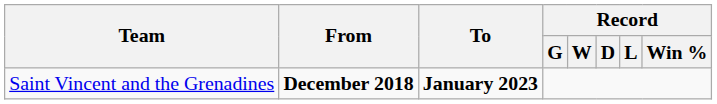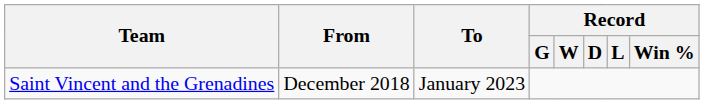Saint Vincent and the Grenadines | From: bold -> normal
Saint Vincent and the Grenadines | To: bold -> normal
